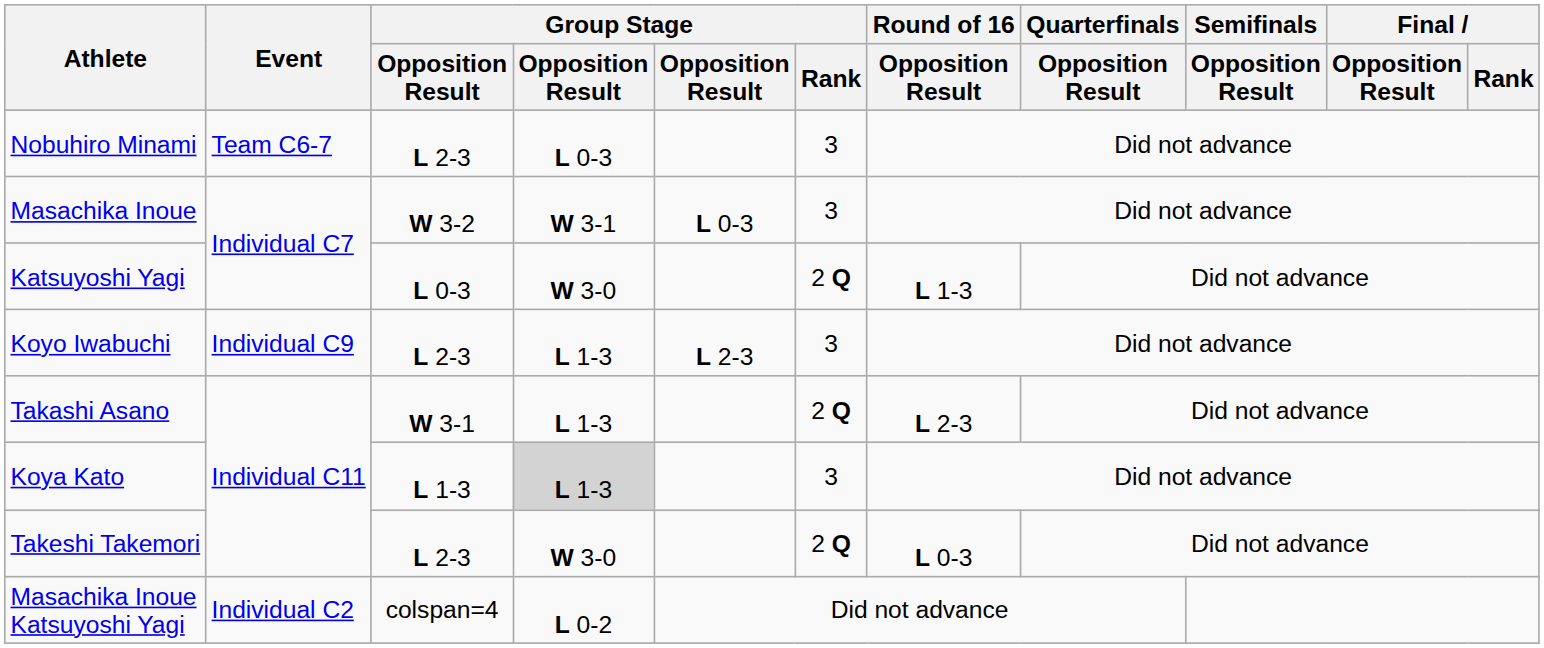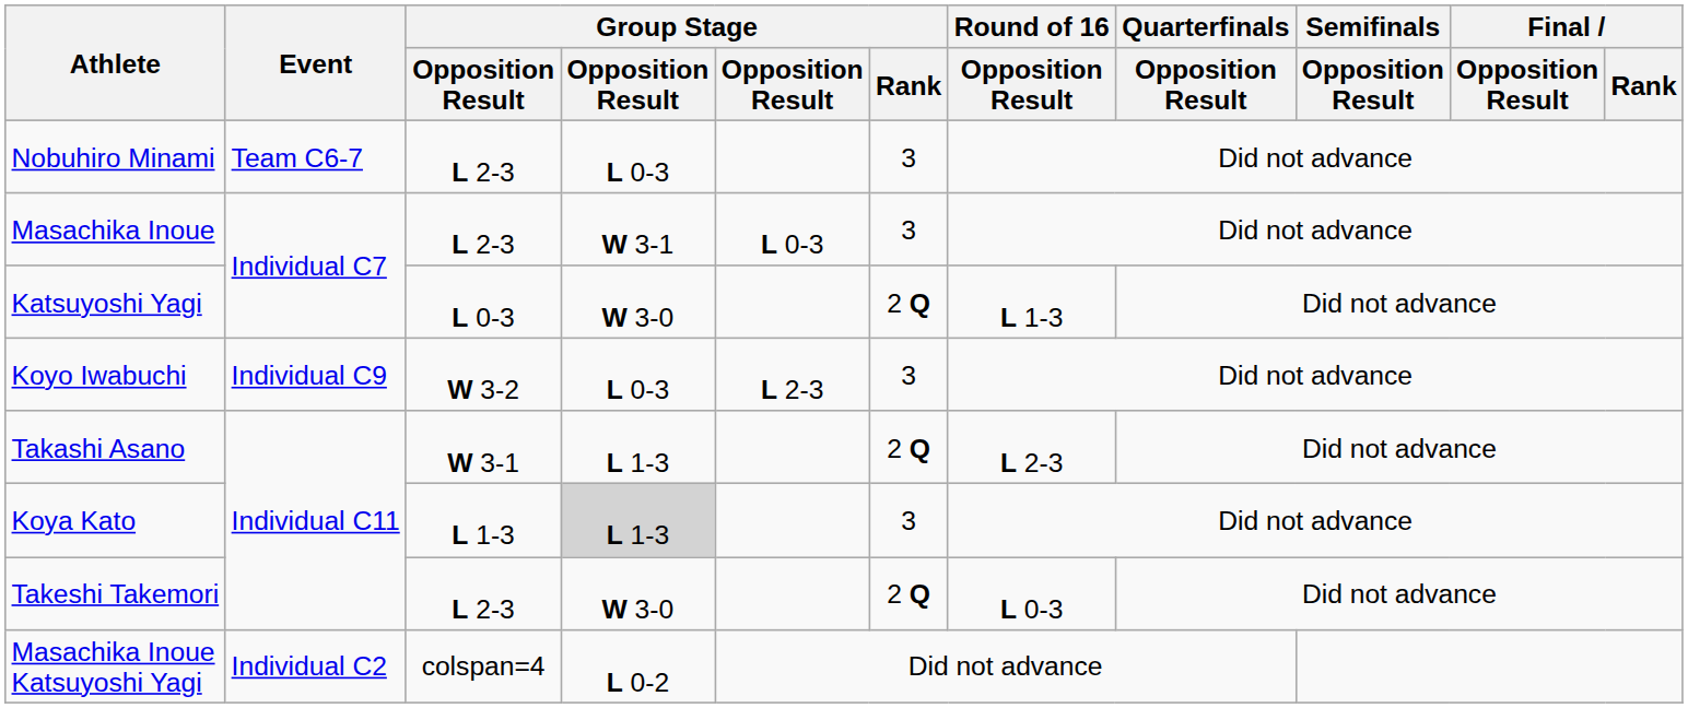Masachika Inoue | column 3: W 3-2 -> L 2-3
Koyo Iwabuchi | column 3: L 2-3 -> W 3-2
Koyo Iwabuchi | column 4: L 1-3 -> L 0-3
